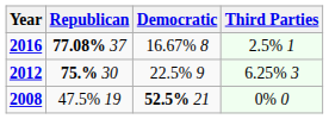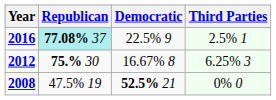2016 | Republican: no background -> paleturquoise background
2016 | Democratic: 16.67% 8 -> 22.5% 9
2012 | Democratic: 22.5% 9 -> 16.67% 8
